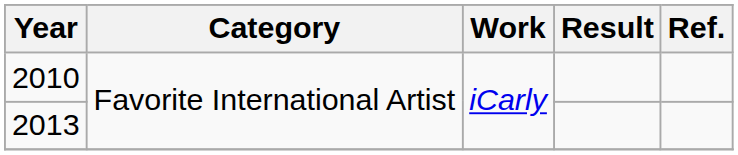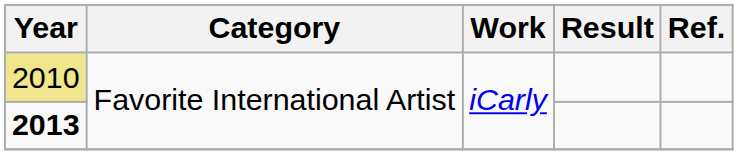2010 | Year: no background -> khaki background
2013 | Year: normal -> bold
